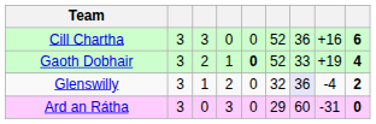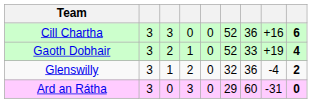Gaoth Dobhair | column 5: bold -> normal
Glenswilly | column 7: lavender background -> no background
